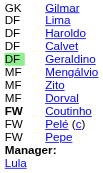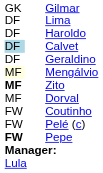Calvet | column 1: no background -> lightblue background
Geraldino | column 1: lightgreen background -> no background
Mengálvio | column 1: no background -> lightyellow background
Zito | column 1: normal -> bold
Coutinho | column 1: bold -> normal
Pepe | column 1: normal -> bold
